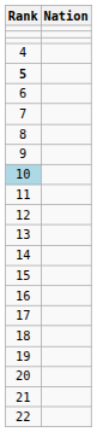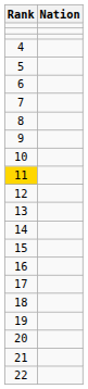row 6 | Rank: bold -> normal
row 11 | Rank: lightblue background -> no background
row 12 | Rank: no background -> gold background
